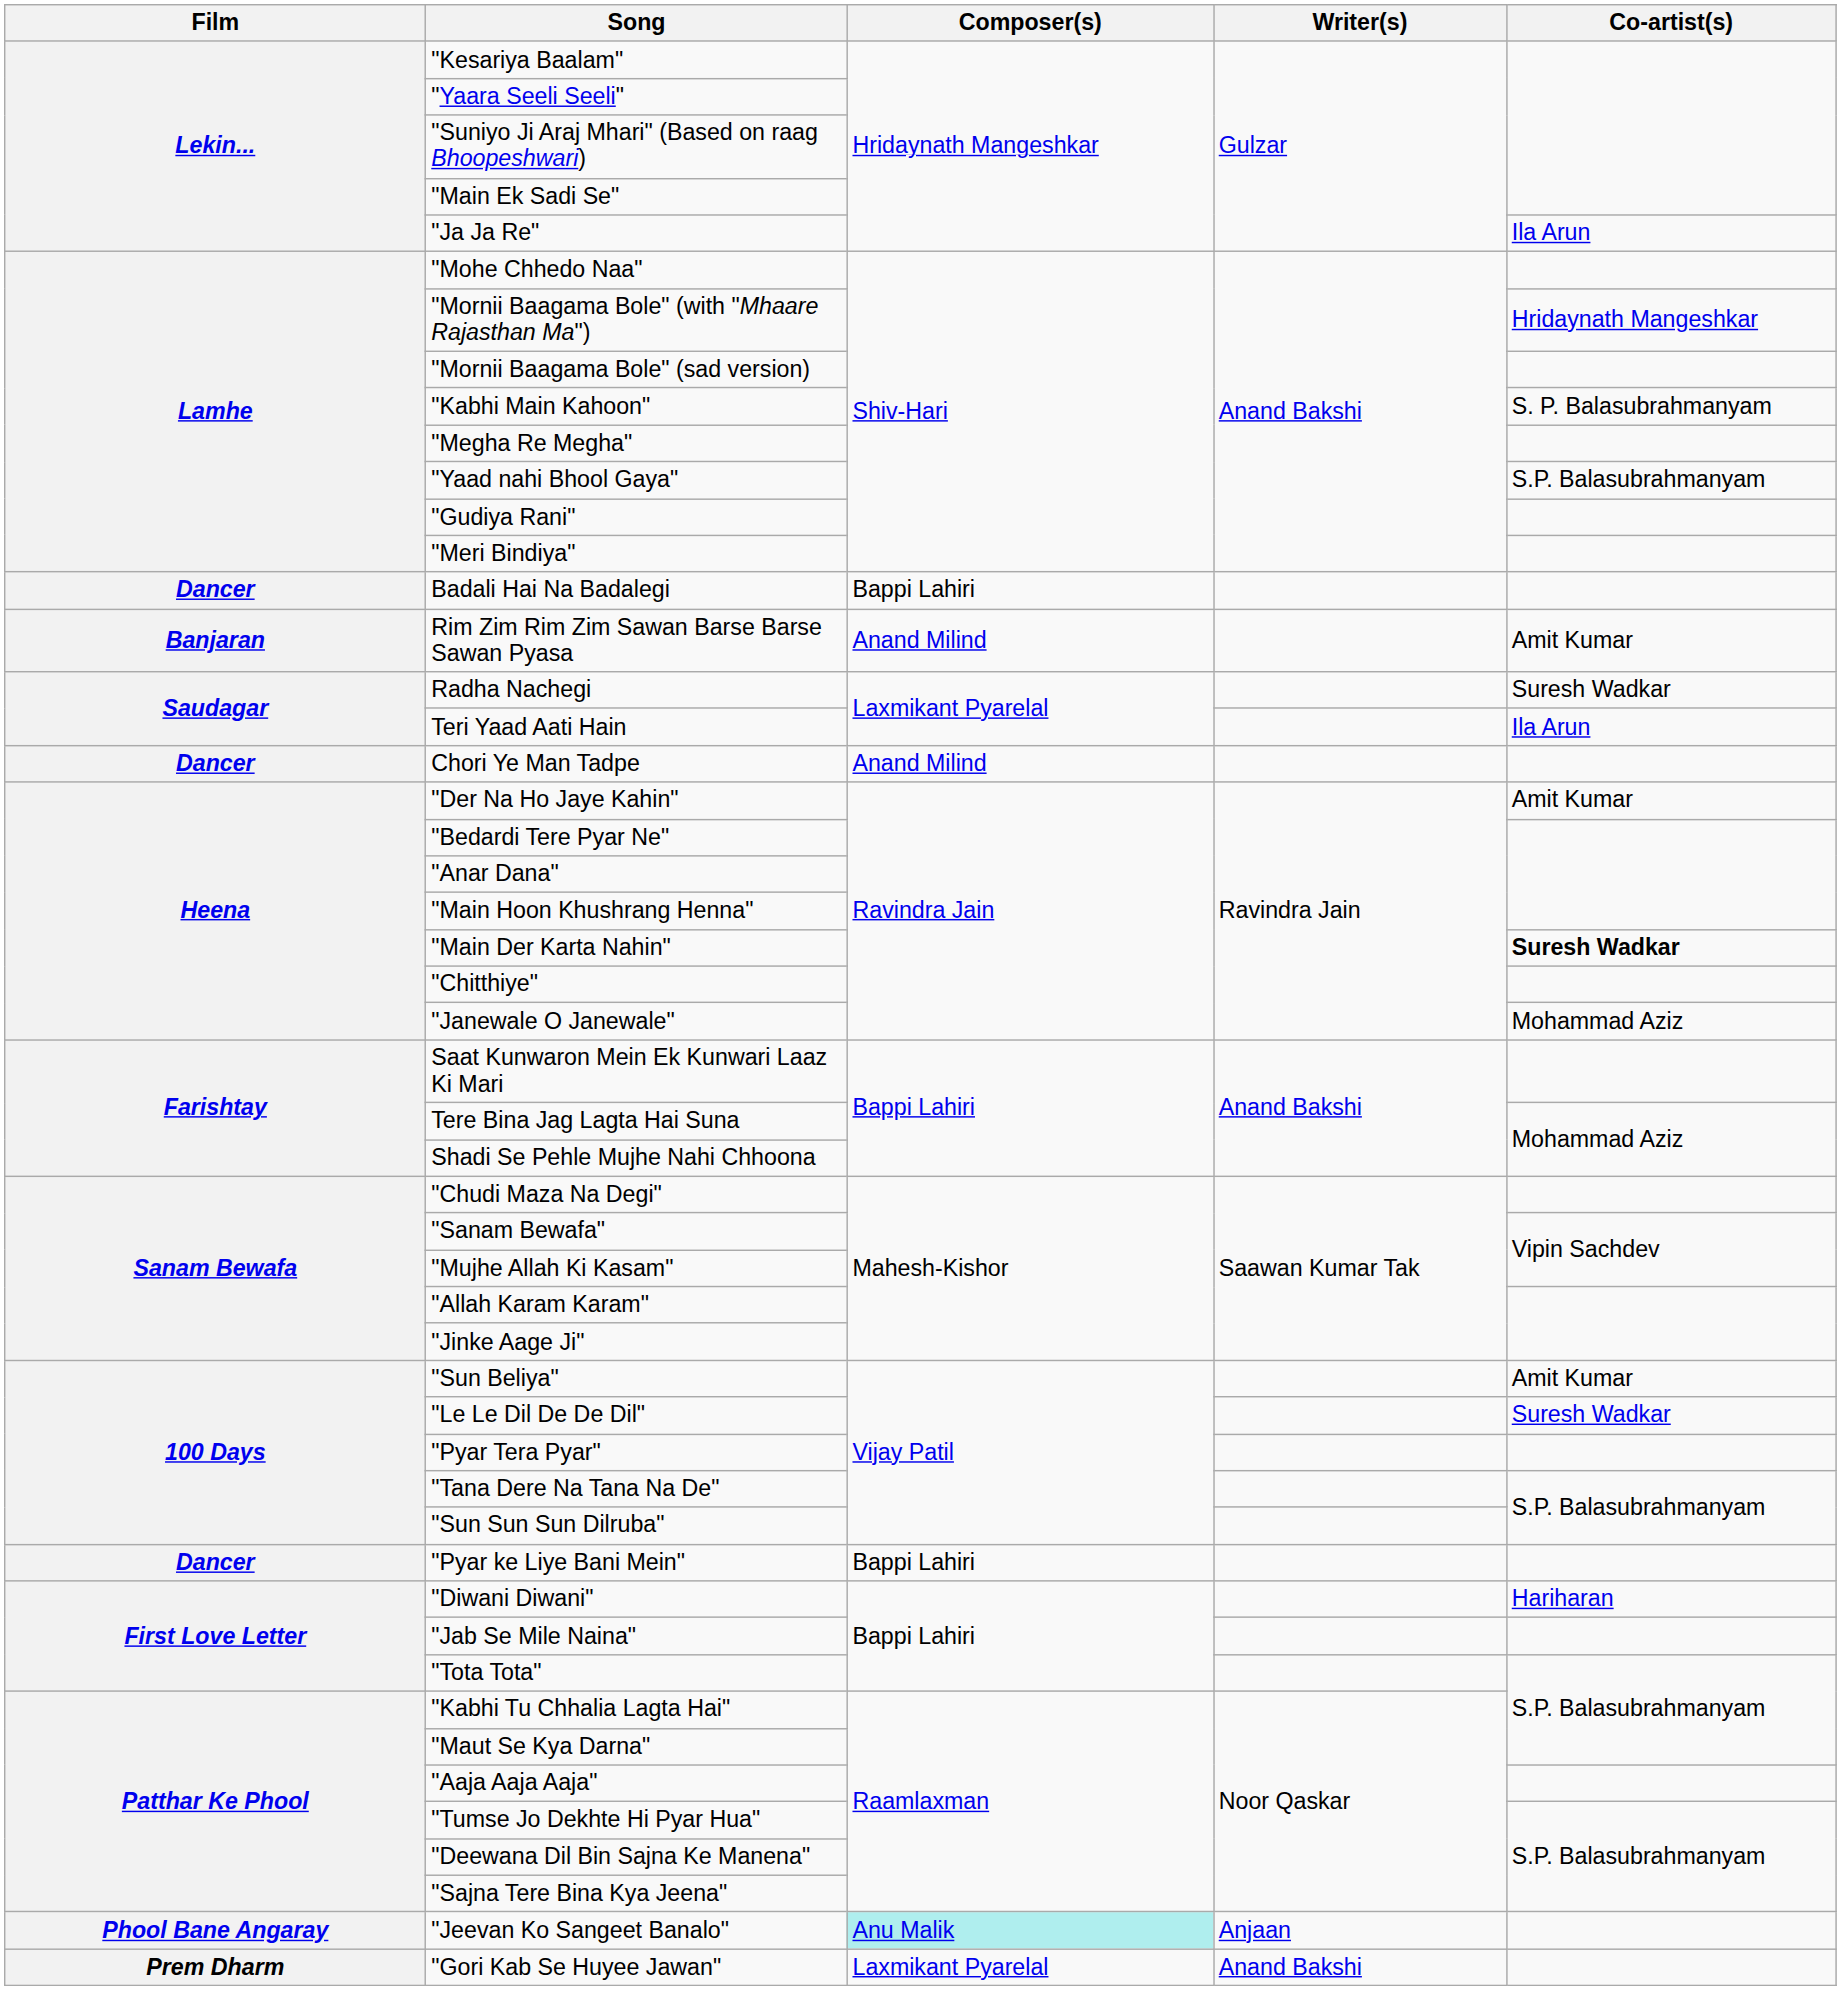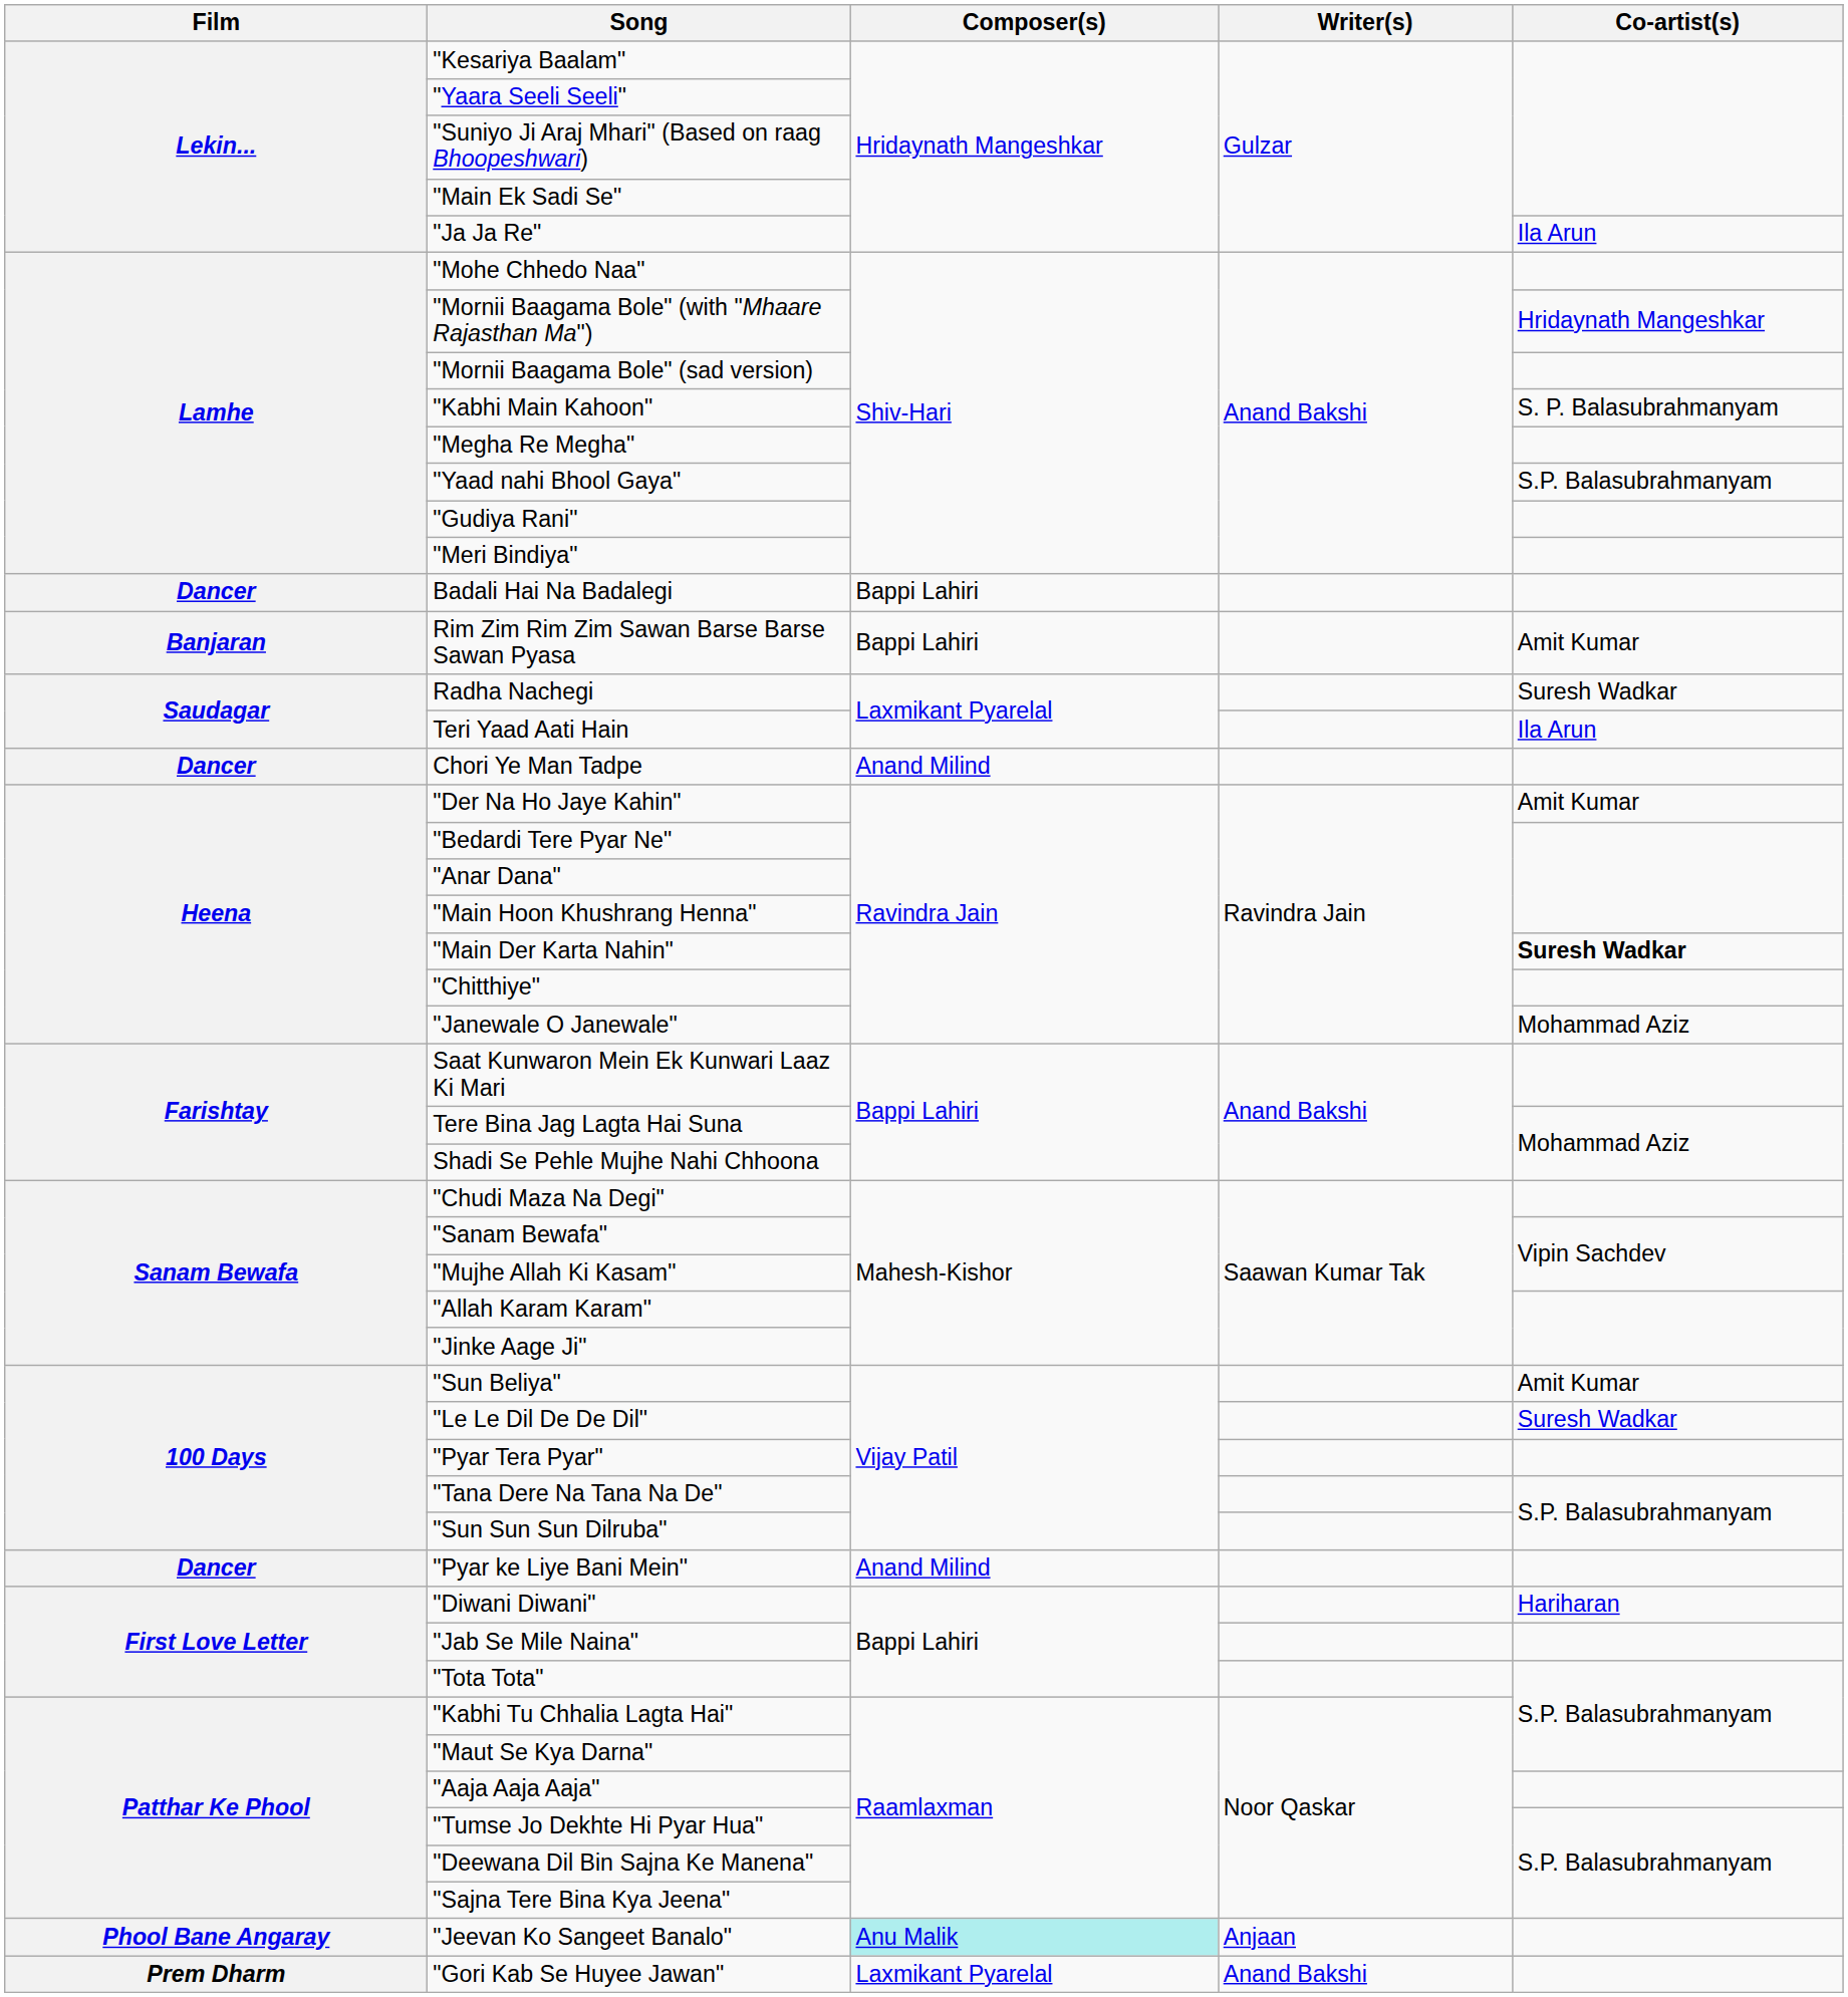Rim Zim Rim Zim Sawan Barse Barse Sawan Pyasa | Composer(s): Anand Milind -> Bappi Lahiri
"Pyar ke Liye Bani Mein" | Composer(s): Bappi Lahiri -> Anand Milind
